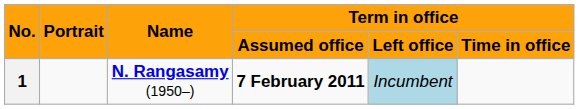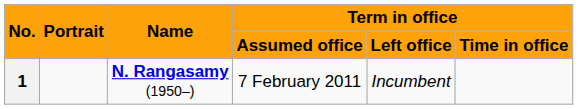1 | Term in office / Assumed office: bold -> normal
1 | Term in office / Left office: lightblue background -> no background
